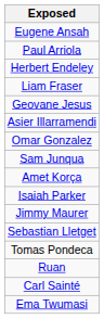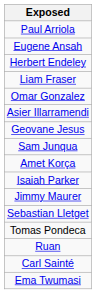row 2 | column 1: Eugene Ansah -> Paul Arriola
row 3 | column 1: Paul Arriola -> Eugene Ansah
row 6 | column 1: Geovane Jesus -> Omar Gonzalez
row 8 | column 1: Omar Gonzalez -> Geovane Jesus
